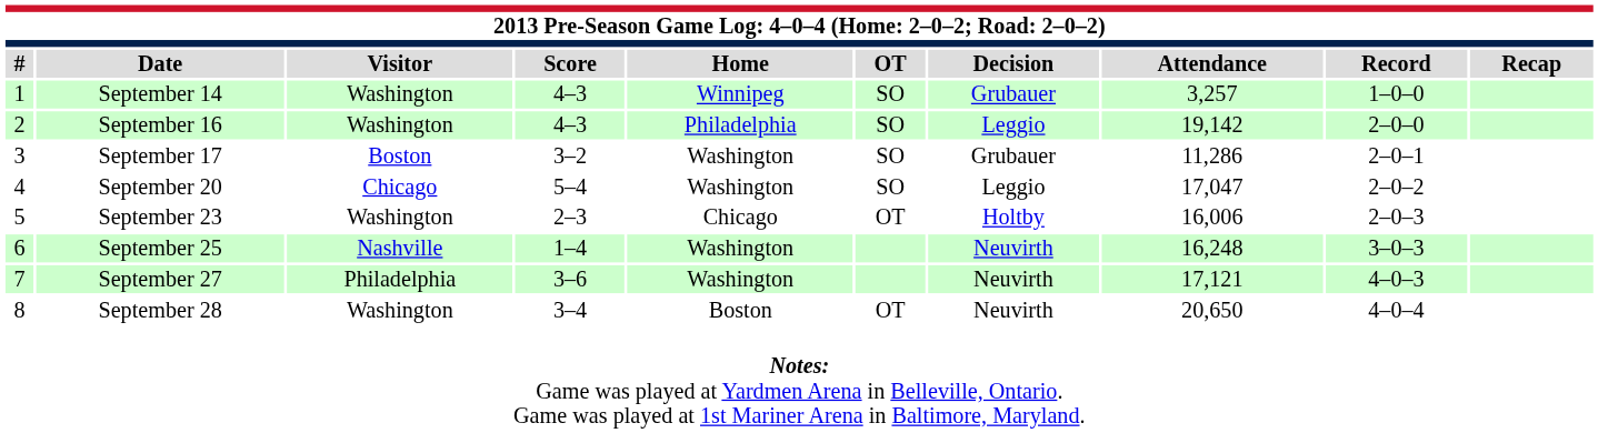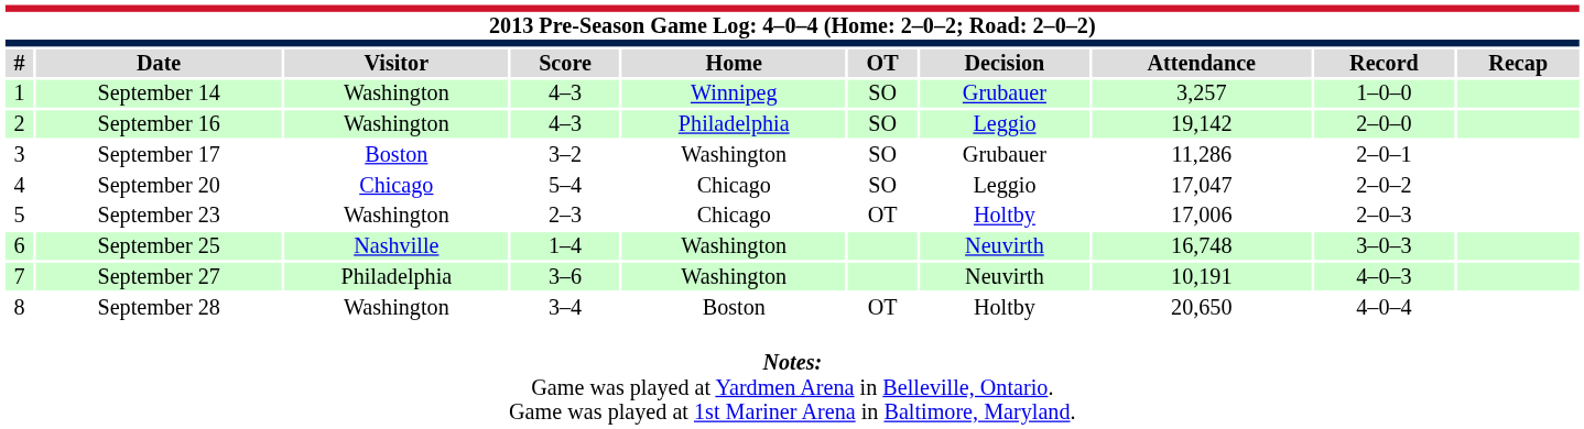September 20 | Home: Washington -> Chicago
September 23 | Attendance: 16,006 -> 17,006
September 25 | Attendance: 16,248 -> 16,748
September 27 | Attendance: 17,121 -> 10,191
September 28 | Decision: Neuvirth -> Holtby
